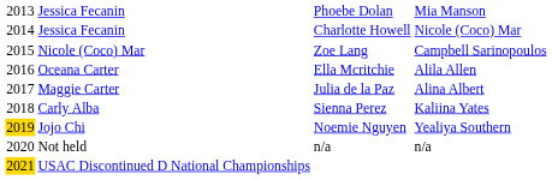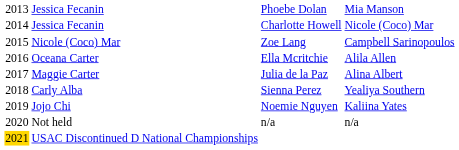Carly Alba | column 4: Kaliina Yates -> Yealiya Southern
Jojo Chi | column 1: gold background -> no background
Jojo Chi | column 4: Yealiya Southern -> Kaliina Yates
